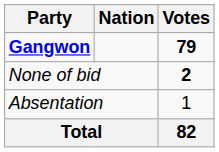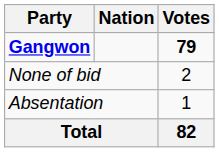None of bid | Votes: bold -> normal
